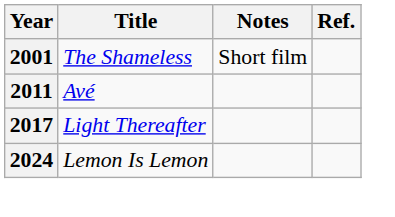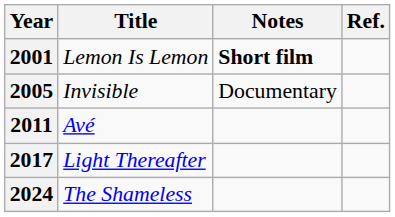2001 | Title: The Shameless -> Lemon Is Lemon
2001 | Notes: normal -> bold
+ row: 2005 | Invisible | Documentary
2024 | Title: Lemon Is Lemon -> The Shameless
